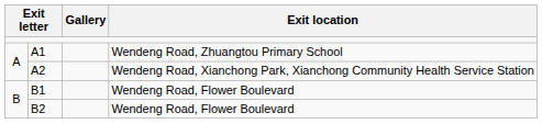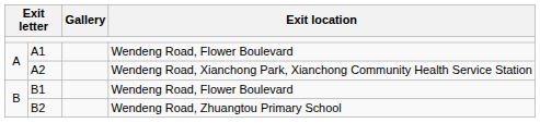A1 | Exit location: Wendeng Road, Zhuangtou Primary School -> Wendeng Road, Flower Boulevard
B2 | Exit location: Wendeng Road, Flower Boulevard -> Wendeng Road, Zhuangtou Primary School
